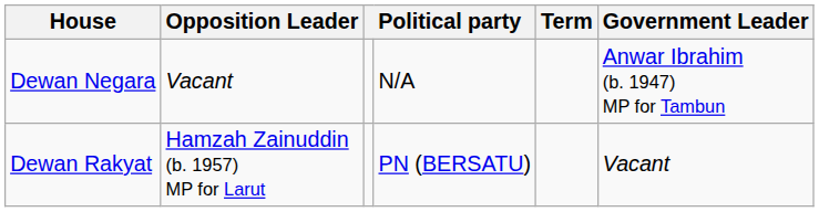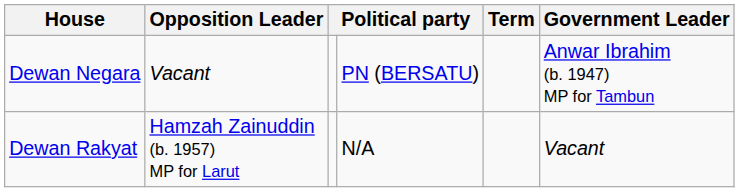Dewan Negara | column 4: N/A -> PN (BERSATU)
Dewan Rakyat | column 4: PN (BERSATU) -> N/A
